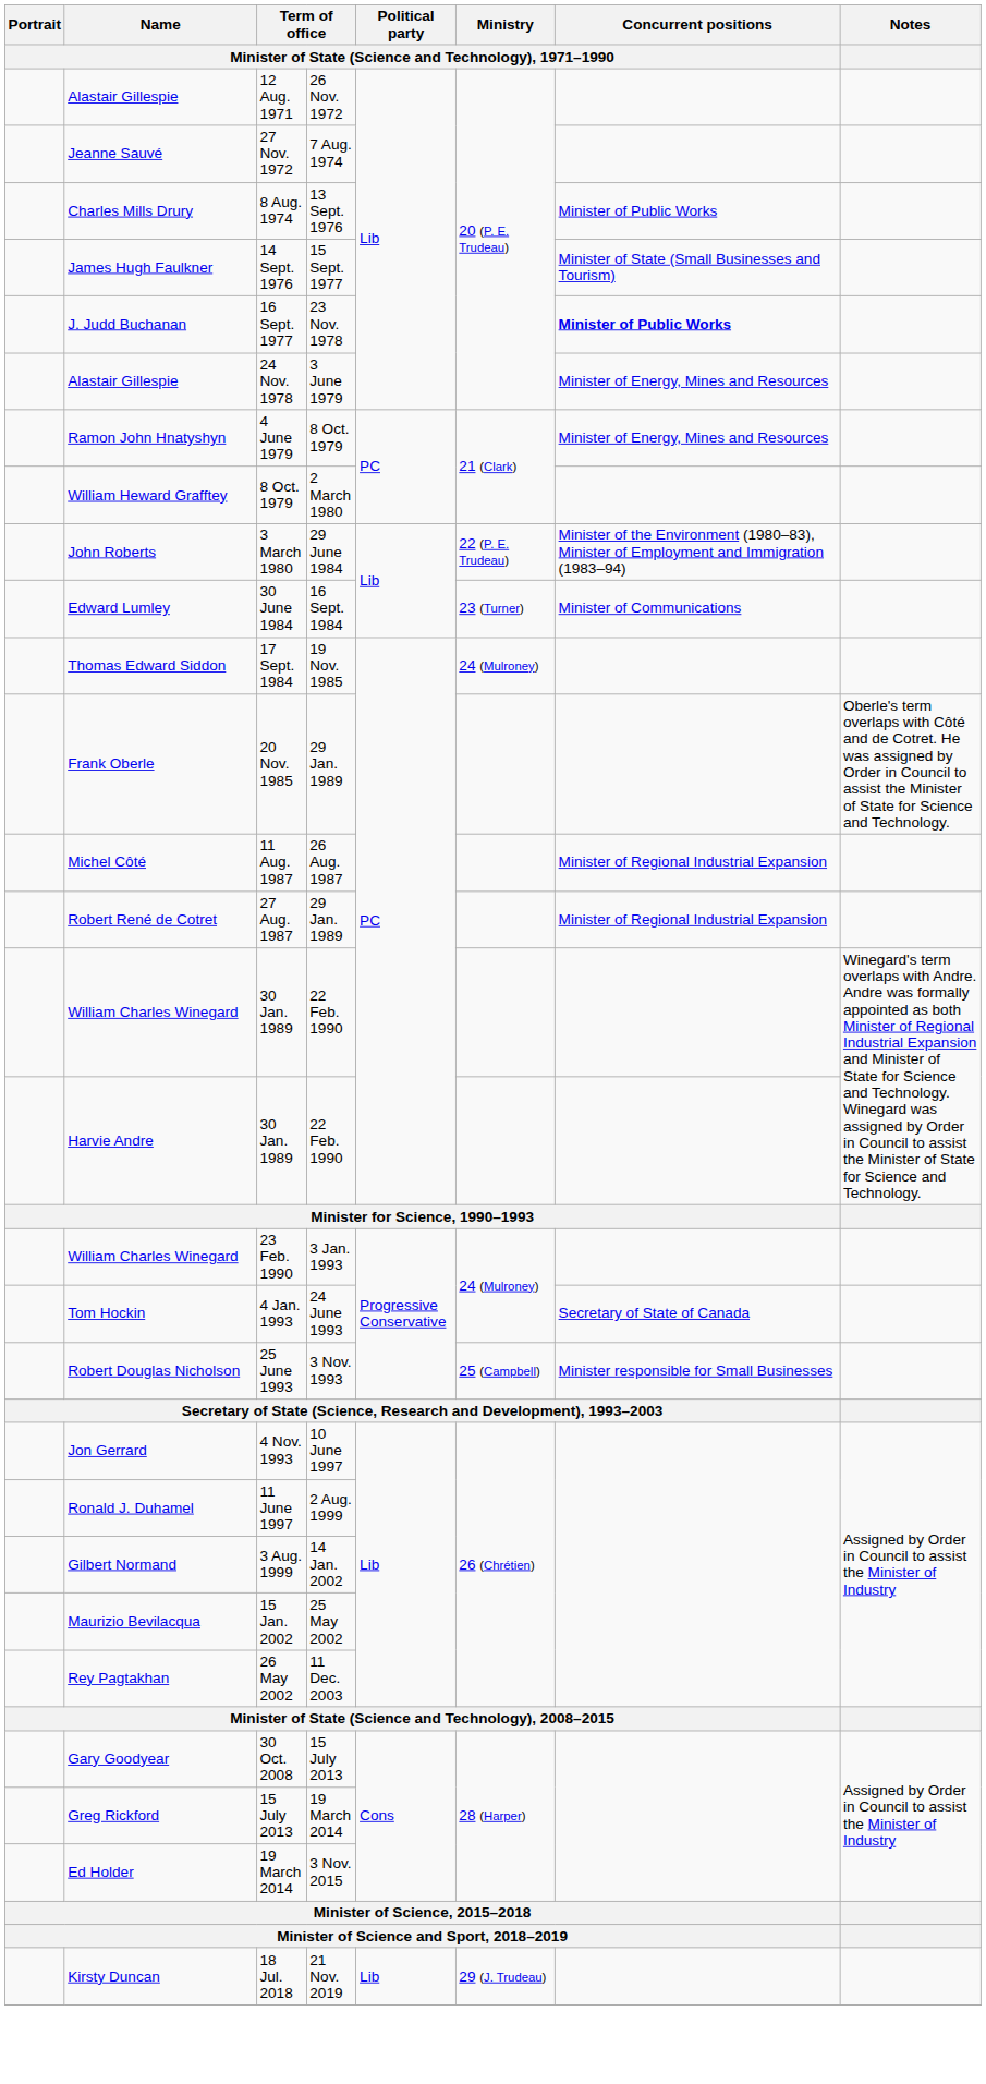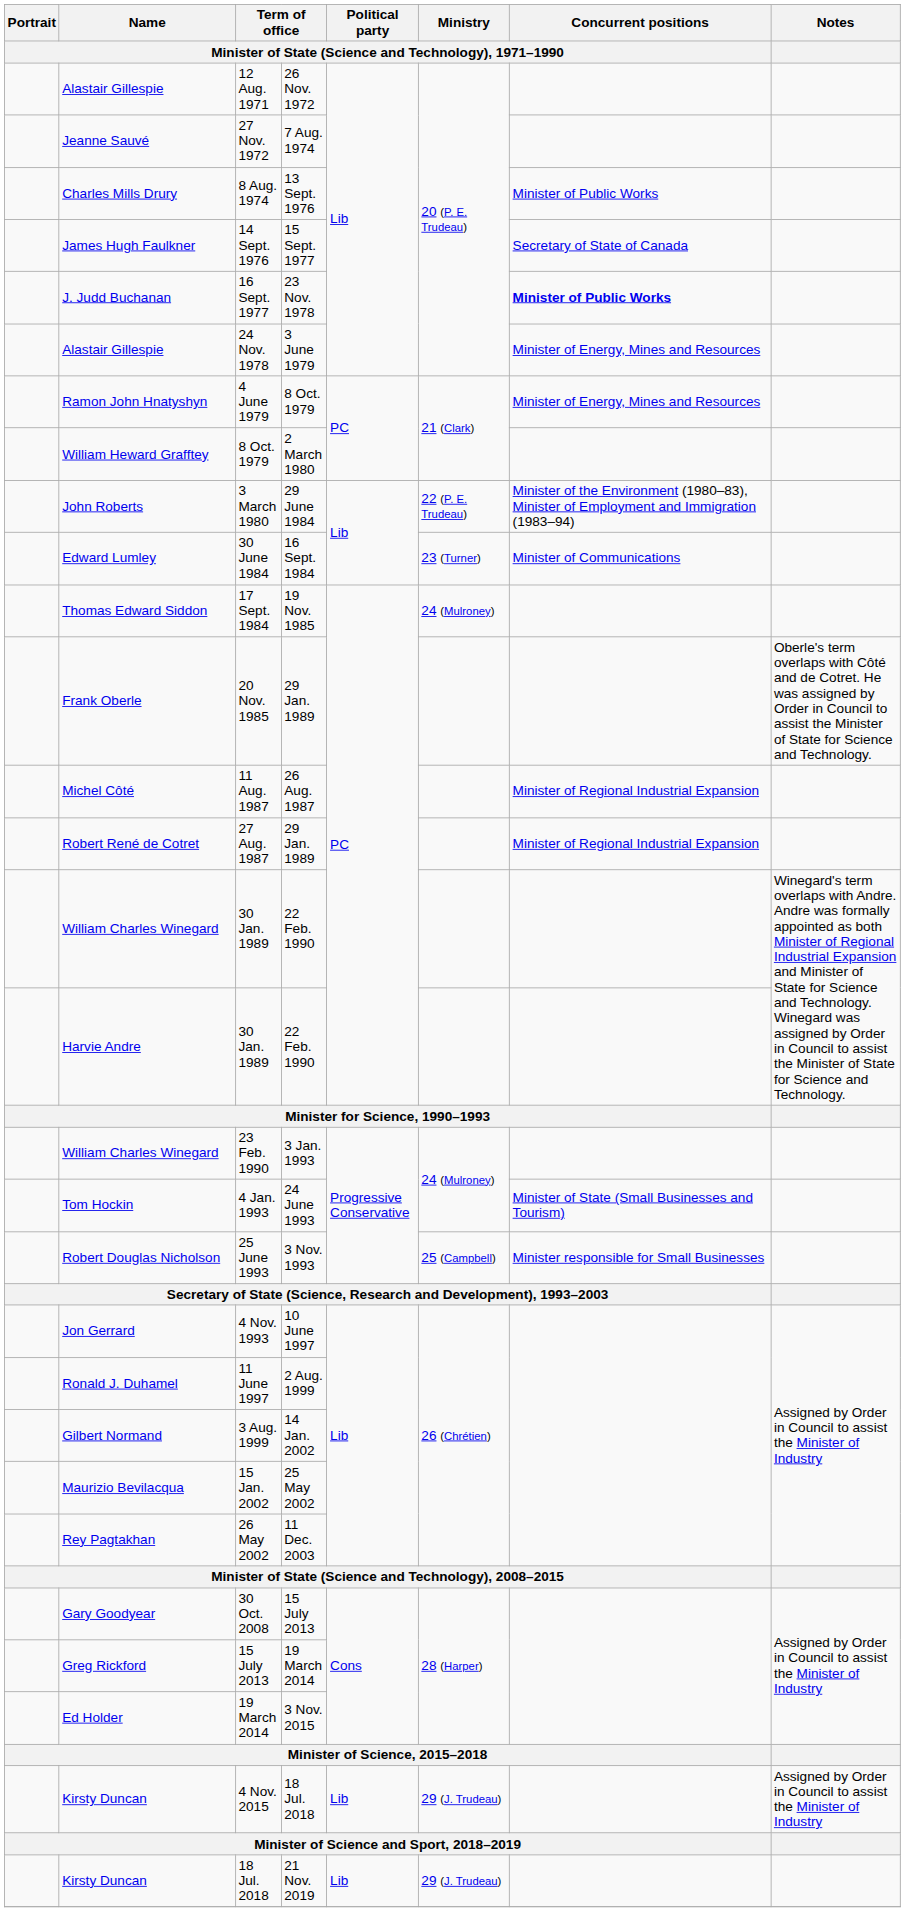14 Sept. 1976 | column 7: Minister of State (Small Businesses and Tourism) -> Secretary of State of Canada
4 Jan. 1993 | column 7: Secretary of State of Canada -> Minister of State (Small Businesses and Tourism)
+ row: Kirsty Duncan | 4 Nov. 2015 | 18 Jul. 2018 | Lib | 29 (J. Trudeau) | Assigned by Order in Council to assist the Minister of Industry
